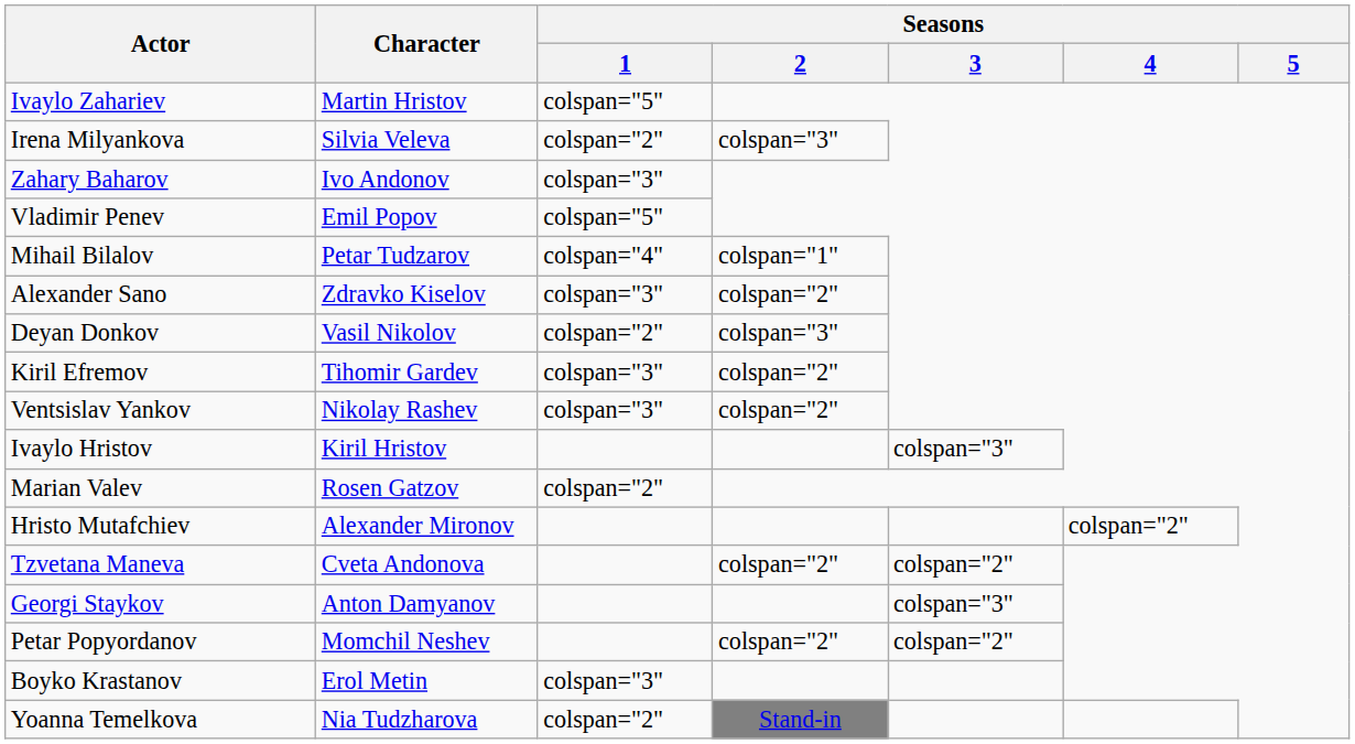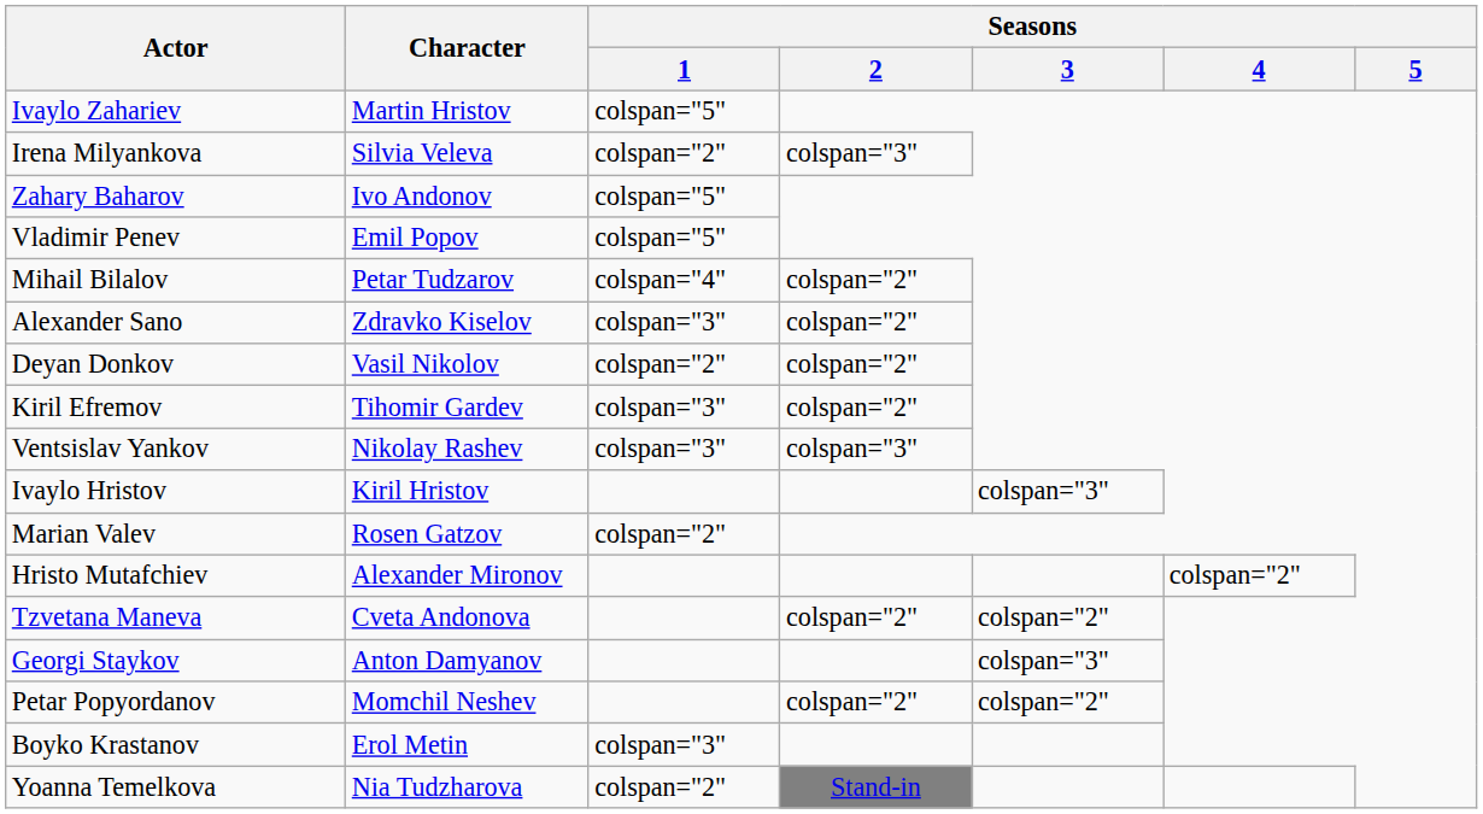Zahary Baharov | Seasons / 1: colspan="3" -> colspan="5"
Mihail Bilalov | Seasons / 2: colspan="1" -> colspan="2"
Deyan Donkov | Seasons / 2: colspan="3" -> colspan="2"
Ventsislav Yankov | Seasons / 2: colspan="2" -> colspan="3"
